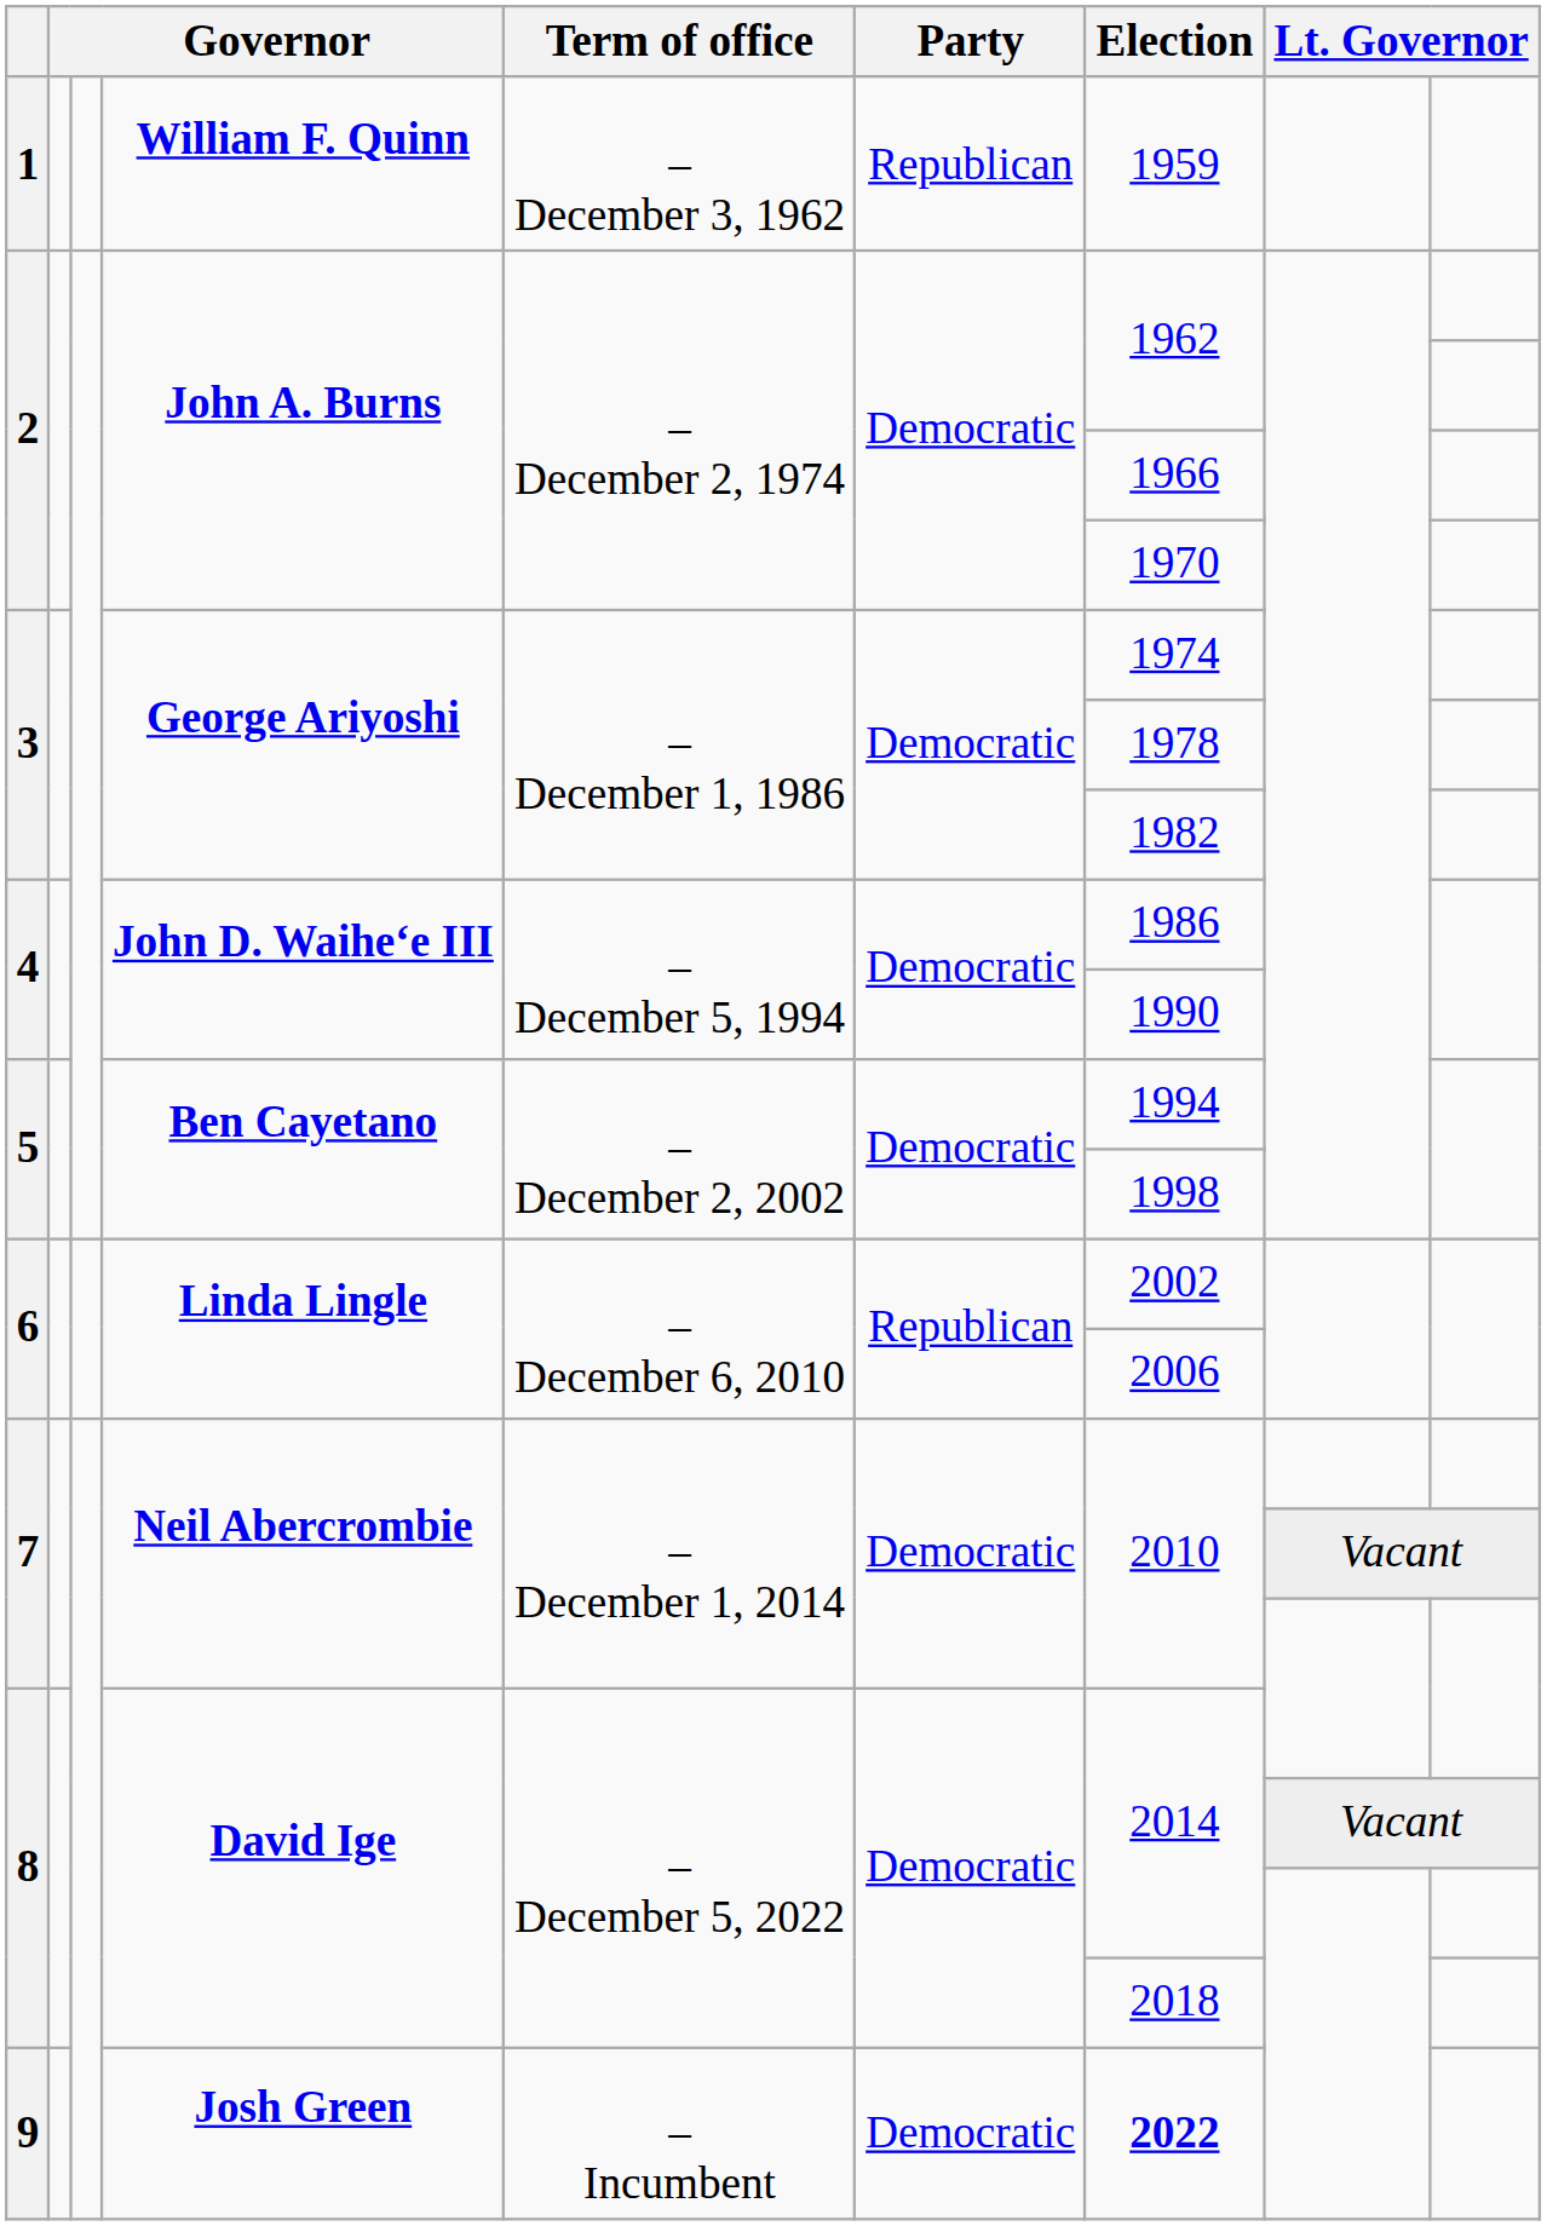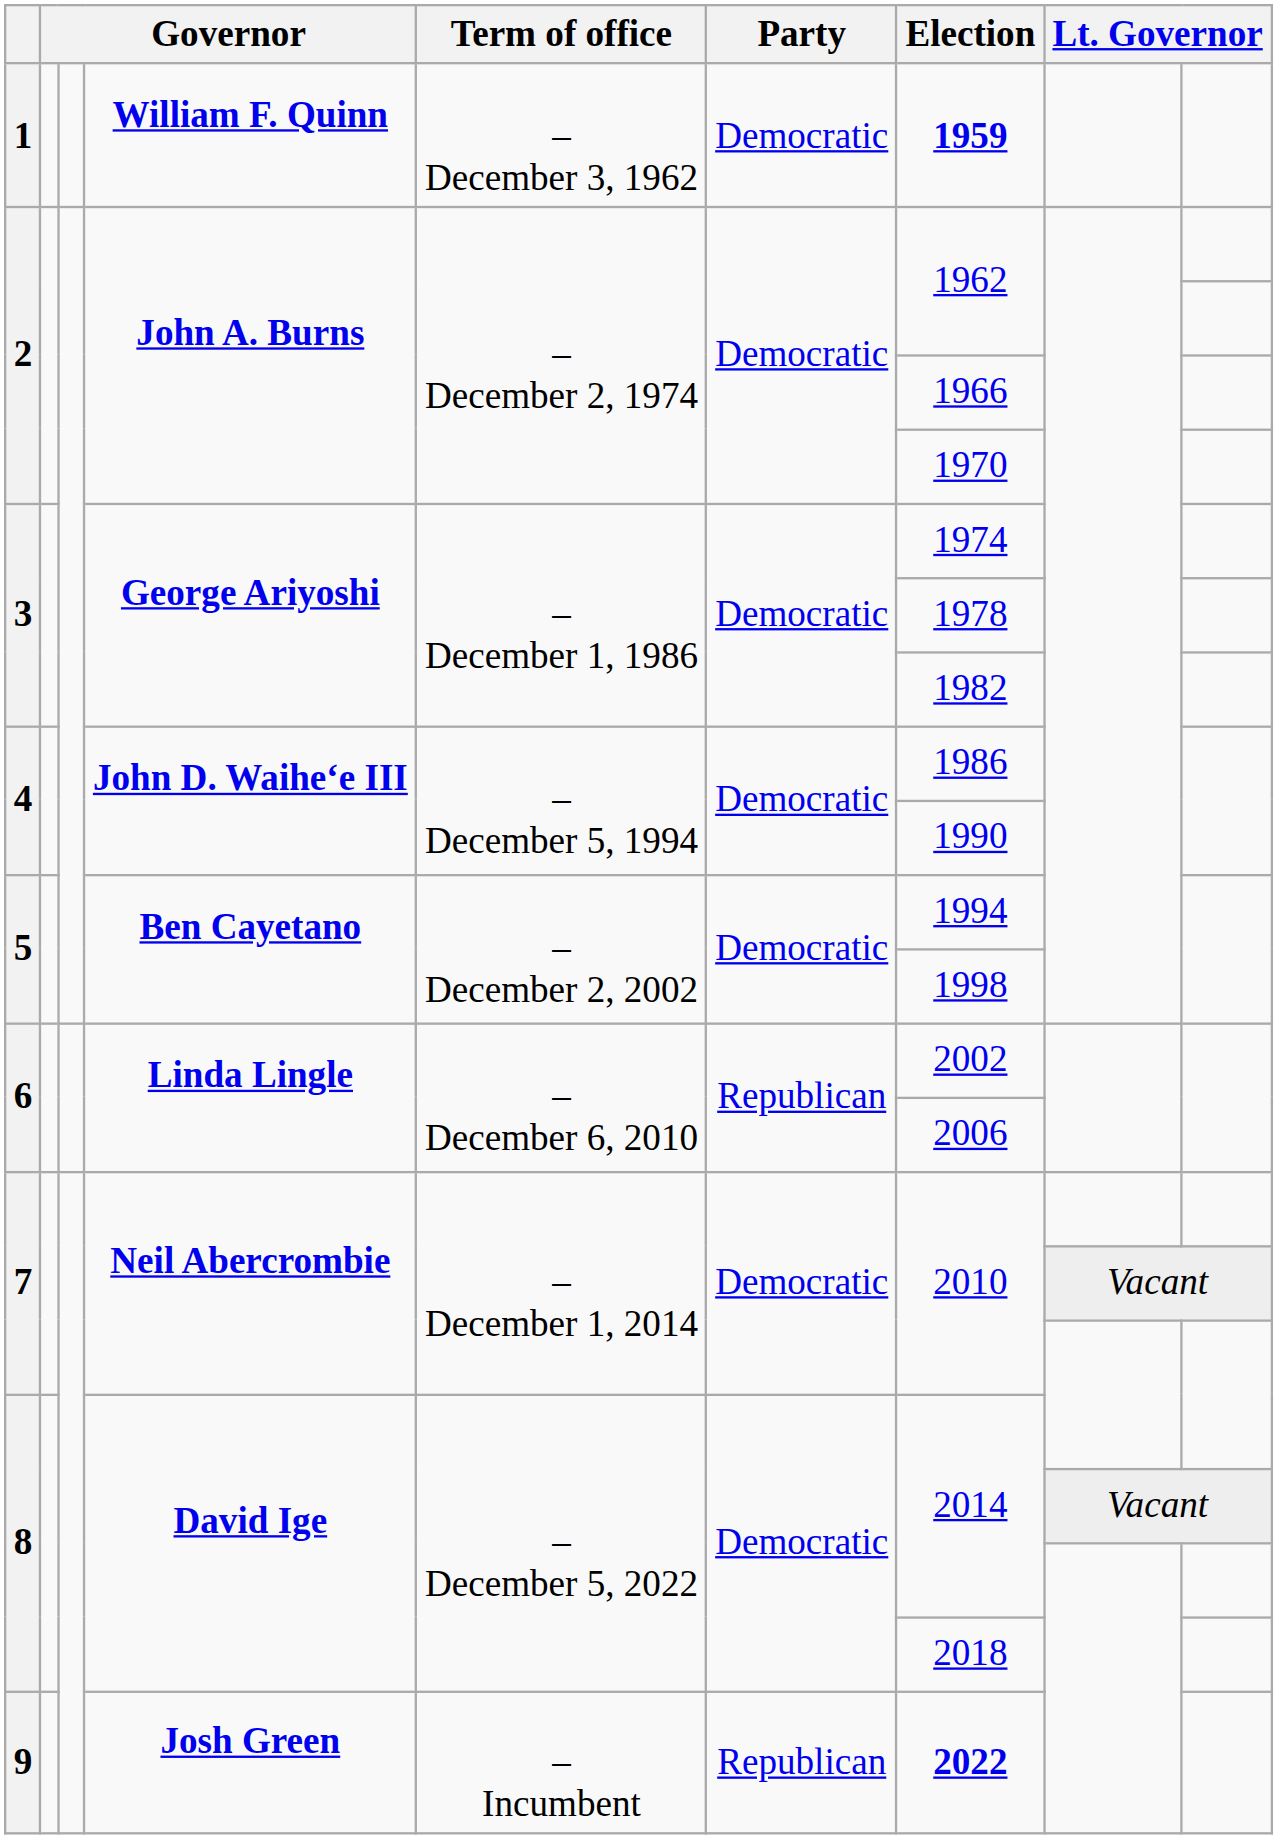1 | Party: Republican -> Democratic
1 | Election: normal -> bold
9 | Party: Democratic -> Republican
